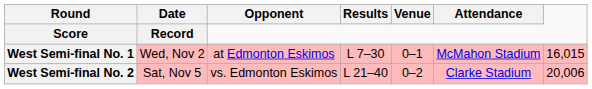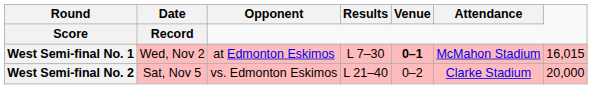West Semi-final No. 1 | Venue: normal -> bold
West Semi-final No. 2 | column 7: 20,006 -> 20,000
